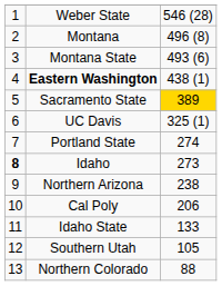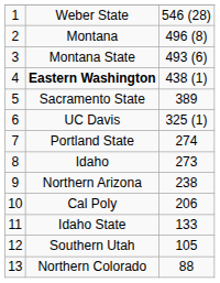Sacramento State | column 3: gold background -> no background
Idaho | column 1: bold -> normal
